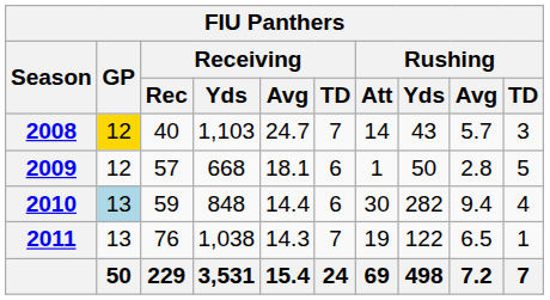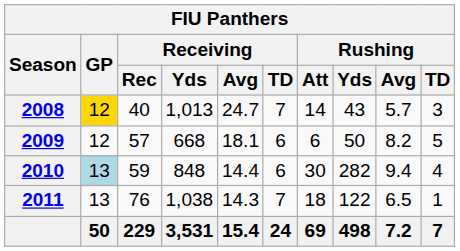2008 | Receiving / Yds: 1,103 -> 1,013
2009 | Rushing / Att: 1 -> 6
2009 | Rushing / Avg: 2.8 -> 8.2
2011 | Rushing / Att: 19 -> 18
